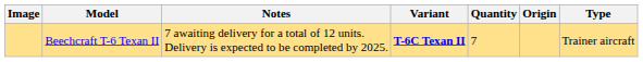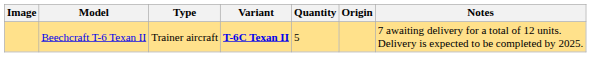columns swapped: Type <-> Notes
Beechcraft T-6 Texan II | Quantity: 7 -> 5
